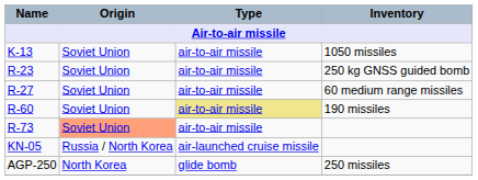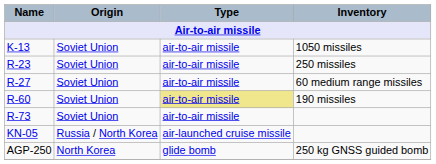R-23 | Inventory: 250 kg GNSS guided bomb -> 250 missiles
R-73 | Origin: lightsalmon background -> no background
AGP-250 | Inventory: 250 missiles -> 250 kg GNSS guided bomb
